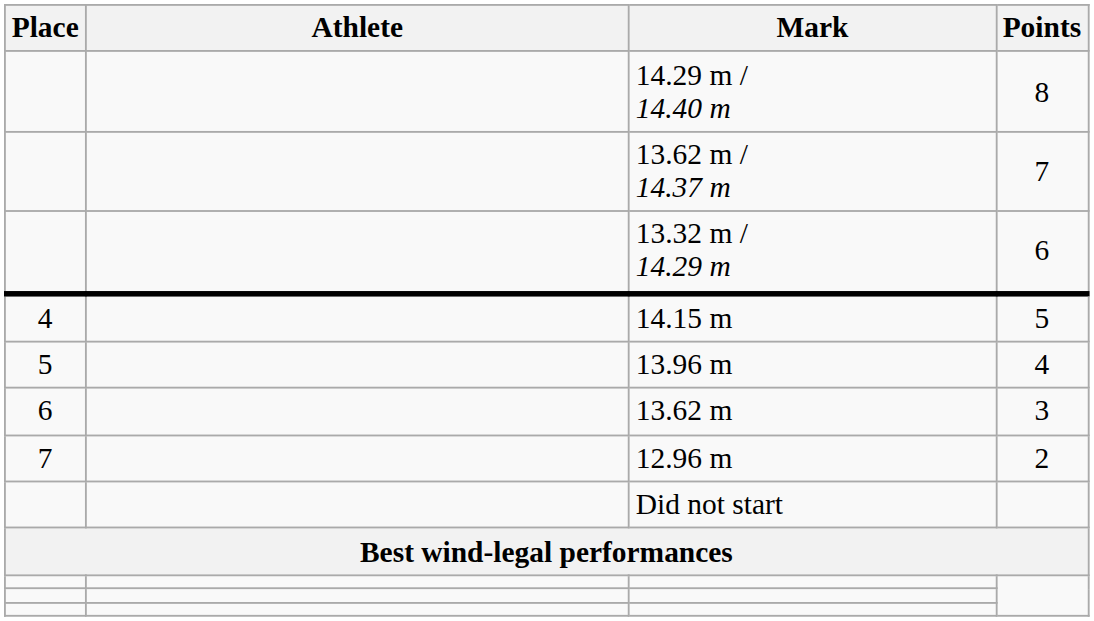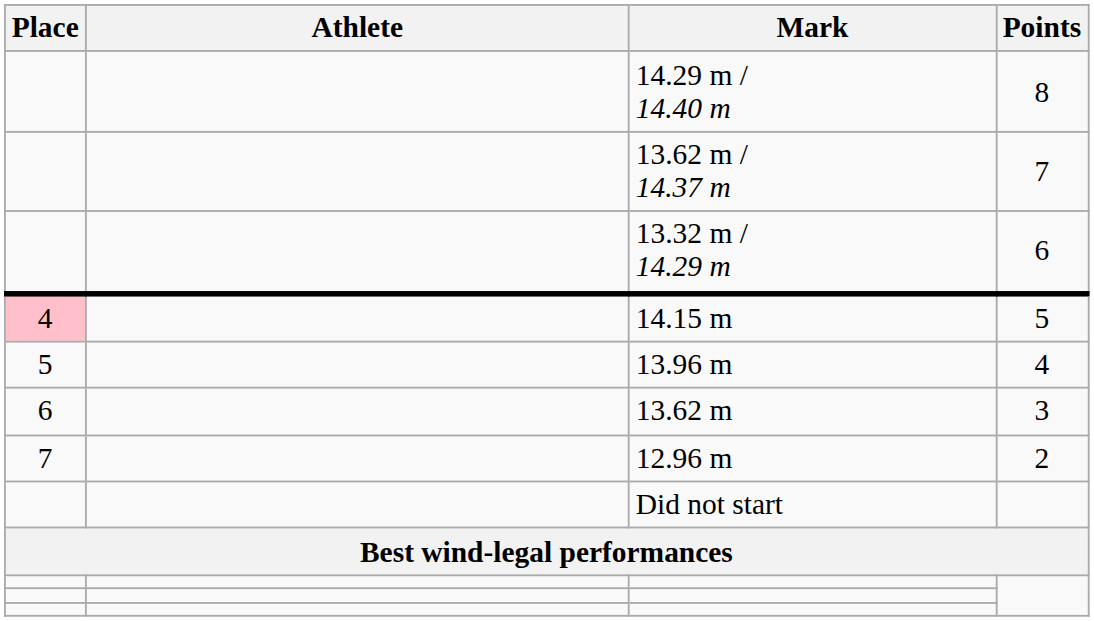14.15 m | Place: no background -> pink background
